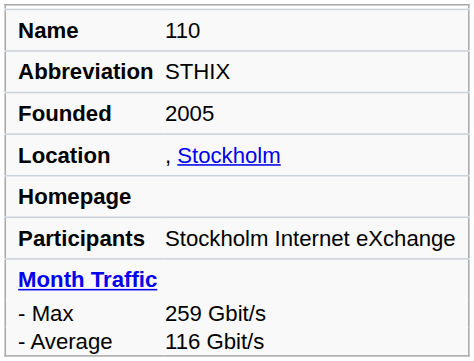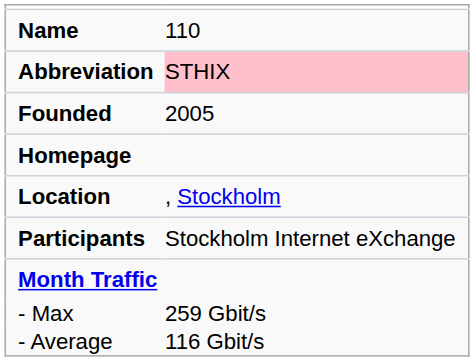Abbreviation | column 2: no background -> pink background
rows swapped: Location <-> Homepage
